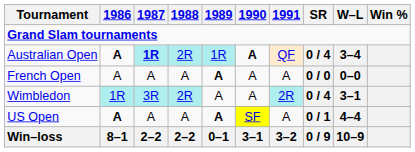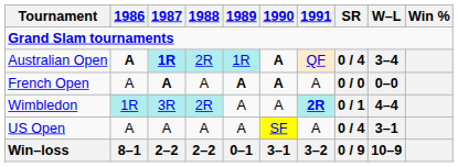French Open | 1987: normal -> bold
French Open | 1990: normal -> bold
Wimbledon | 1991: normal -> bold
Wimbledon | SR: 0 / 4 -> 0 / 1
Wimbledon | W–L: 3–1 -> 4–4
US Open | 1986: bold -> normal
US Open | 1989: bold -> normal
US Open | SR: 0 / 1 -> 0 / 4
US Open | W–L: 4–4 -> 3–1
